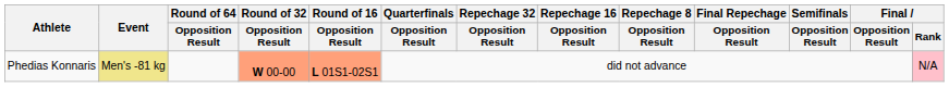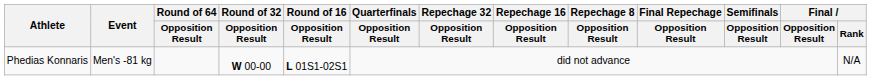Phedias Konnaris | Event: khaki background -> no background
Phedias Konnaris | Round of 32 / Opposition Result: lightsalmon background -> no background
Phedias Konnaris | Round of 16 / Opposition Result: lightsalmon background -> no background
Phedias Konnaris | Final / Rank: pink background -> no background
